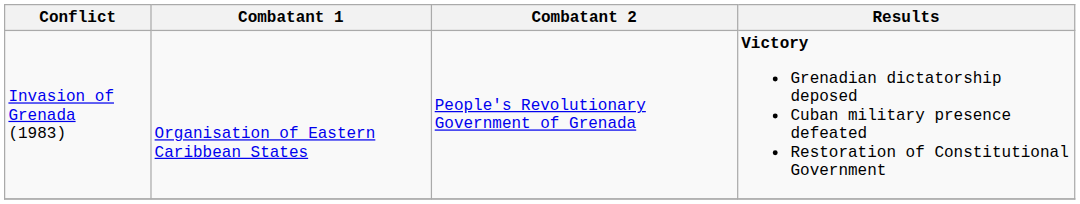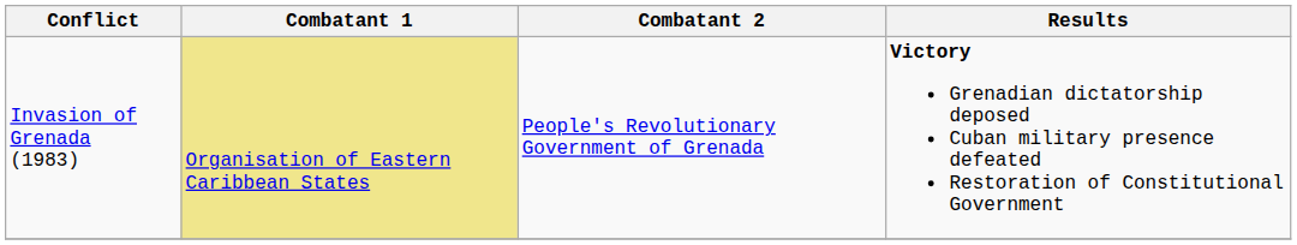Invasion of Grenada (1983) | Combatant 1: no background -> khaki background
